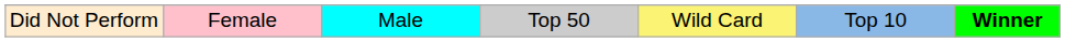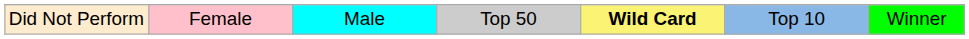Did Not Perform | column 5: normal -> bold
Did Not Perform | column 7: bold -> normal
